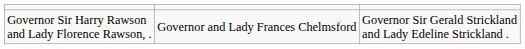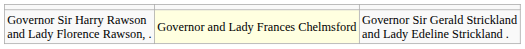Governor Sir Harry Rawson and Lady Florence Rawson, . | column 2: no background -> lightyellow background
